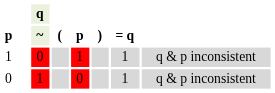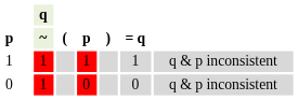row 3 | q / ~: 0 -> 1
row 4 | = q: 1 -> 0
